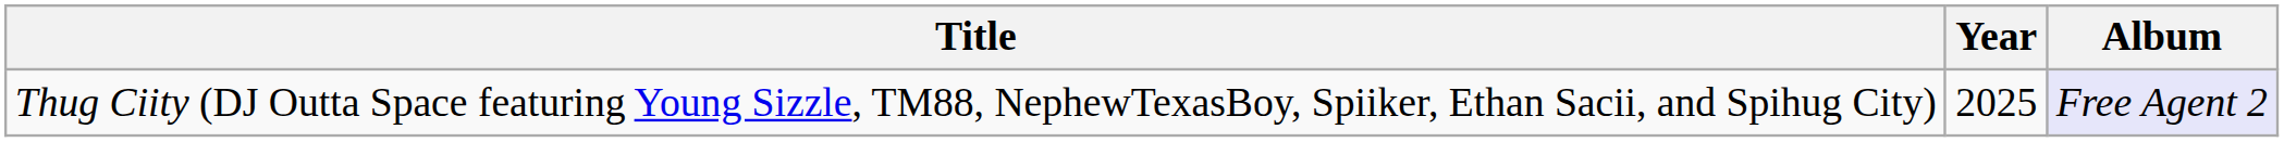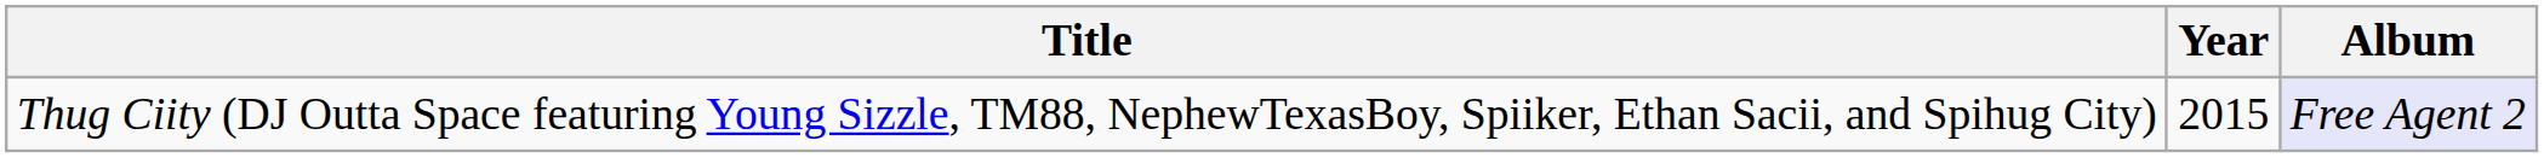row 2 | Year: 2025 -> 2015
